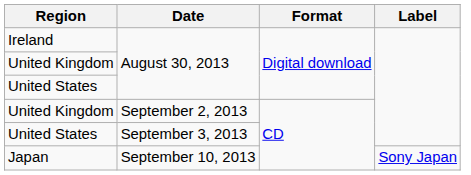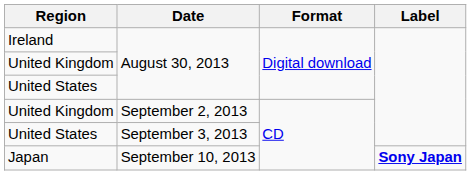Japan | Label: normal -> bold
